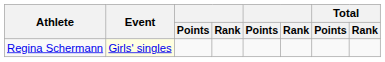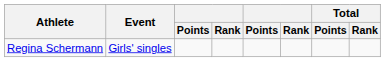Regina Schermann | Event: lightyellow background -> no background
